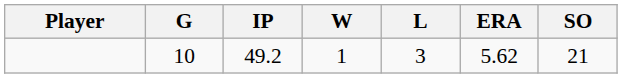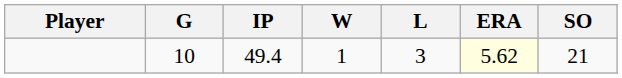row 2 | IP: 49.2 -> 49.4
row 2 | ERA: no background -> lightyellow background
